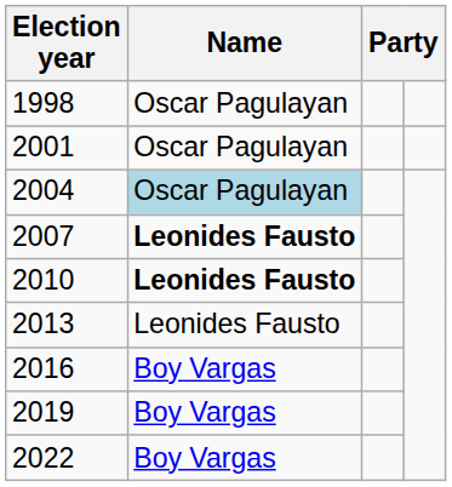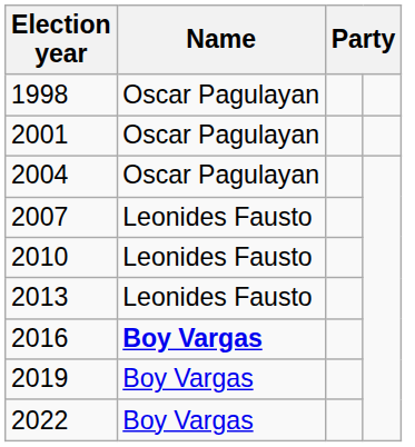2004 | Name: lightblue background -> no background
2007 | Name: bold -> normal
2010 | Name: bold -> normal
2016 | Name: normal -> bold
